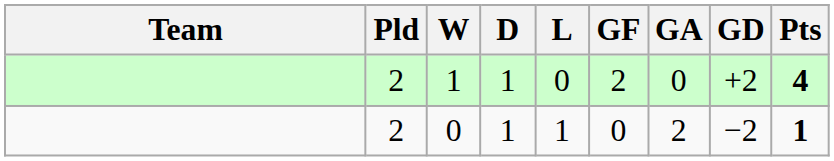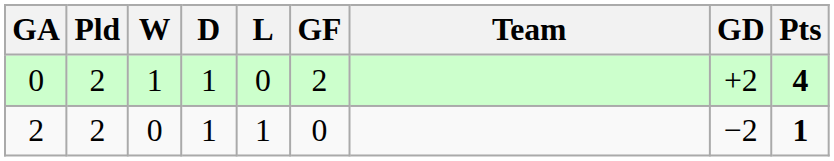columns swapped: Team <-> GA
